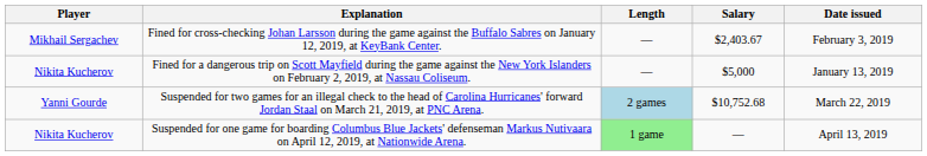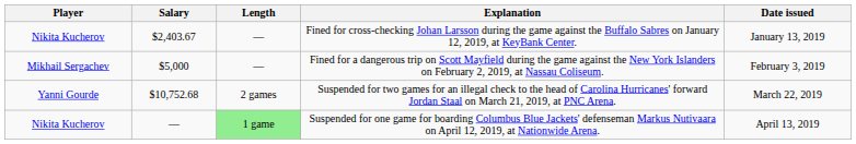columns swapped: Explanation <-> Salary
row 2 | Player: Mikhail Sergachev -> Nikita Kucherov
row 2 | Date issued: February 3, 2019 -> January 13, 2019
row 3 | Player: Nikita Kucherov -> Mikhail Sergachev
row 3 | Date issued: January 13, 2019 -> February 3, 2019
row 4 | Length: lightblue background -> no background
